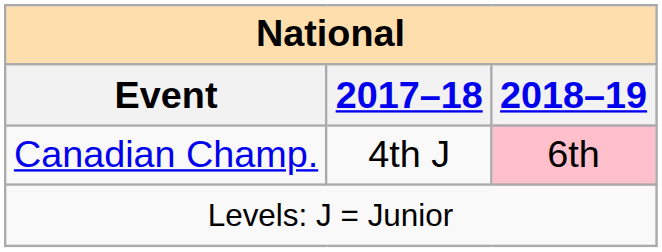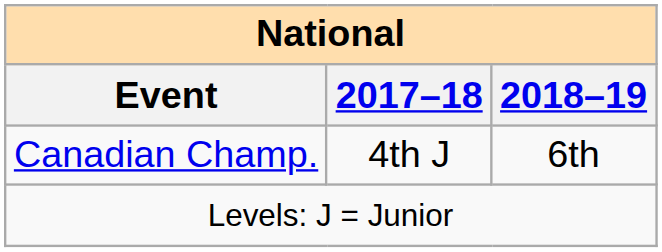Canadian Champ. | 2018–19: pink background -> no background
